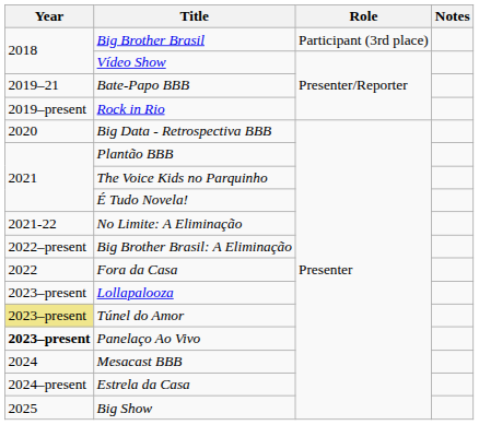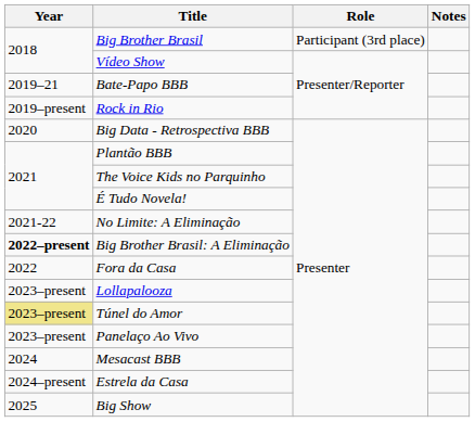Big Brother Brasil: A Eliminação | Year: normal -> bold
Panelaço Ao Vivo | Year: bold -> normal
